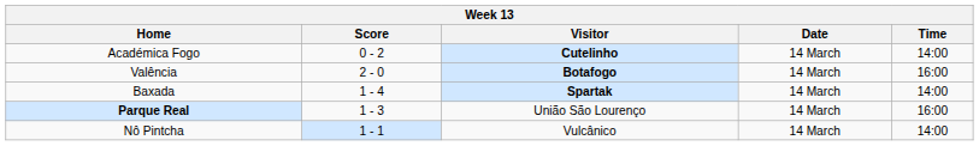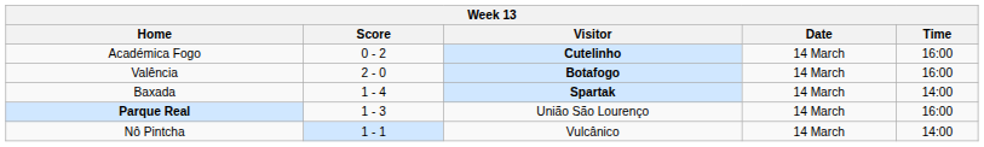Académica Fogo | Time: 14:00 -> 16:00
